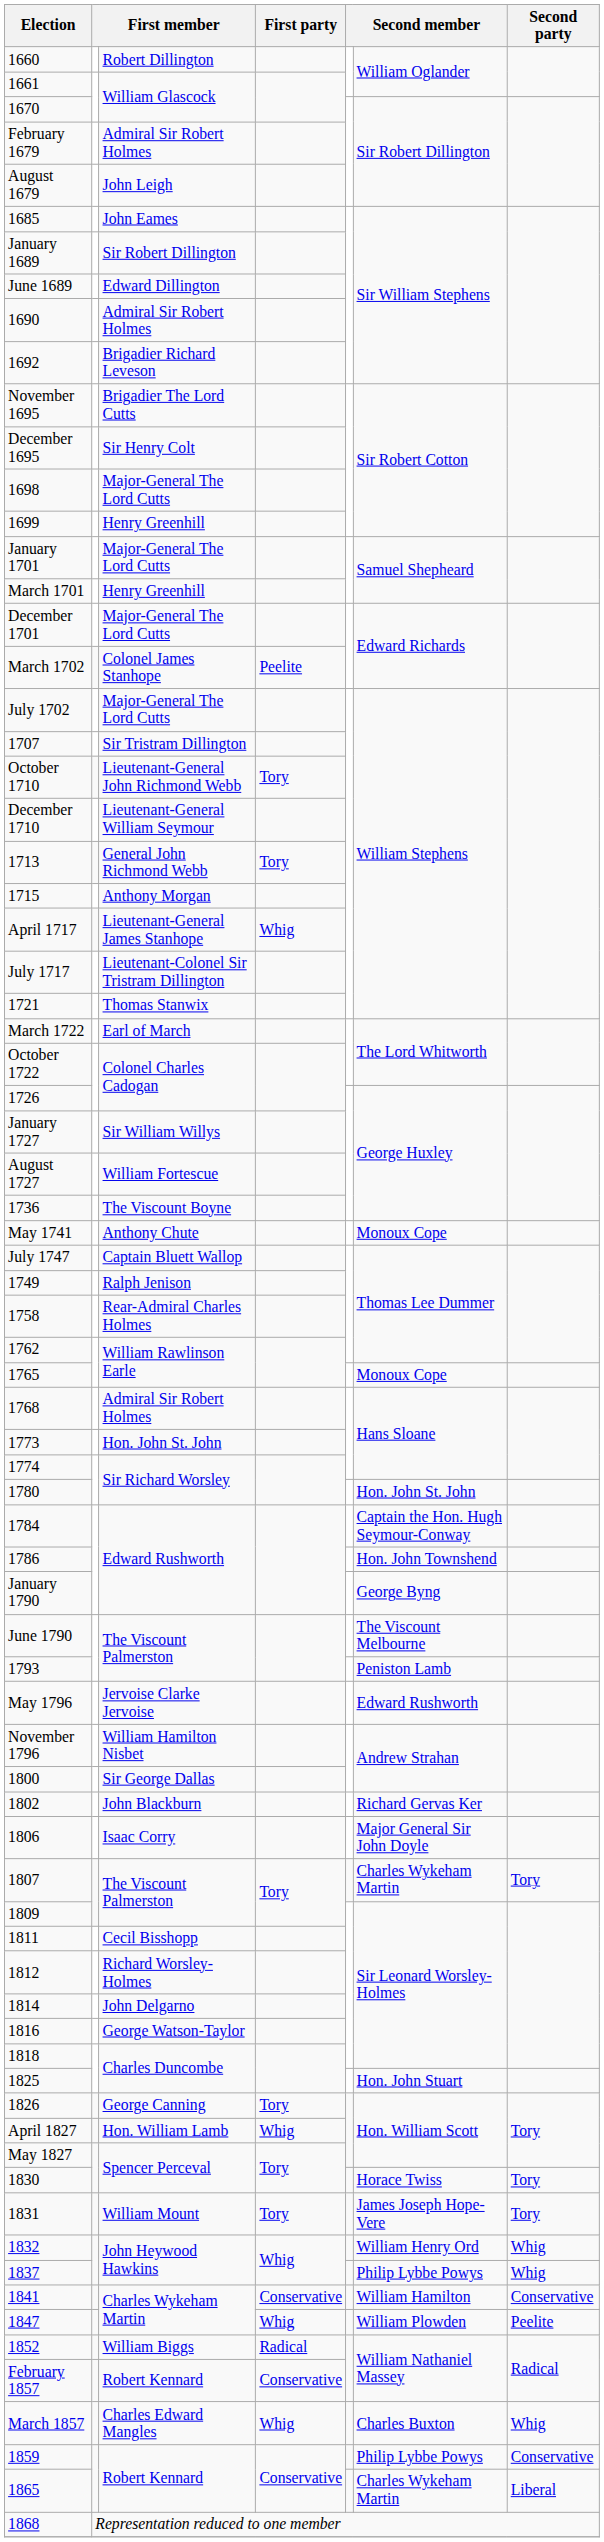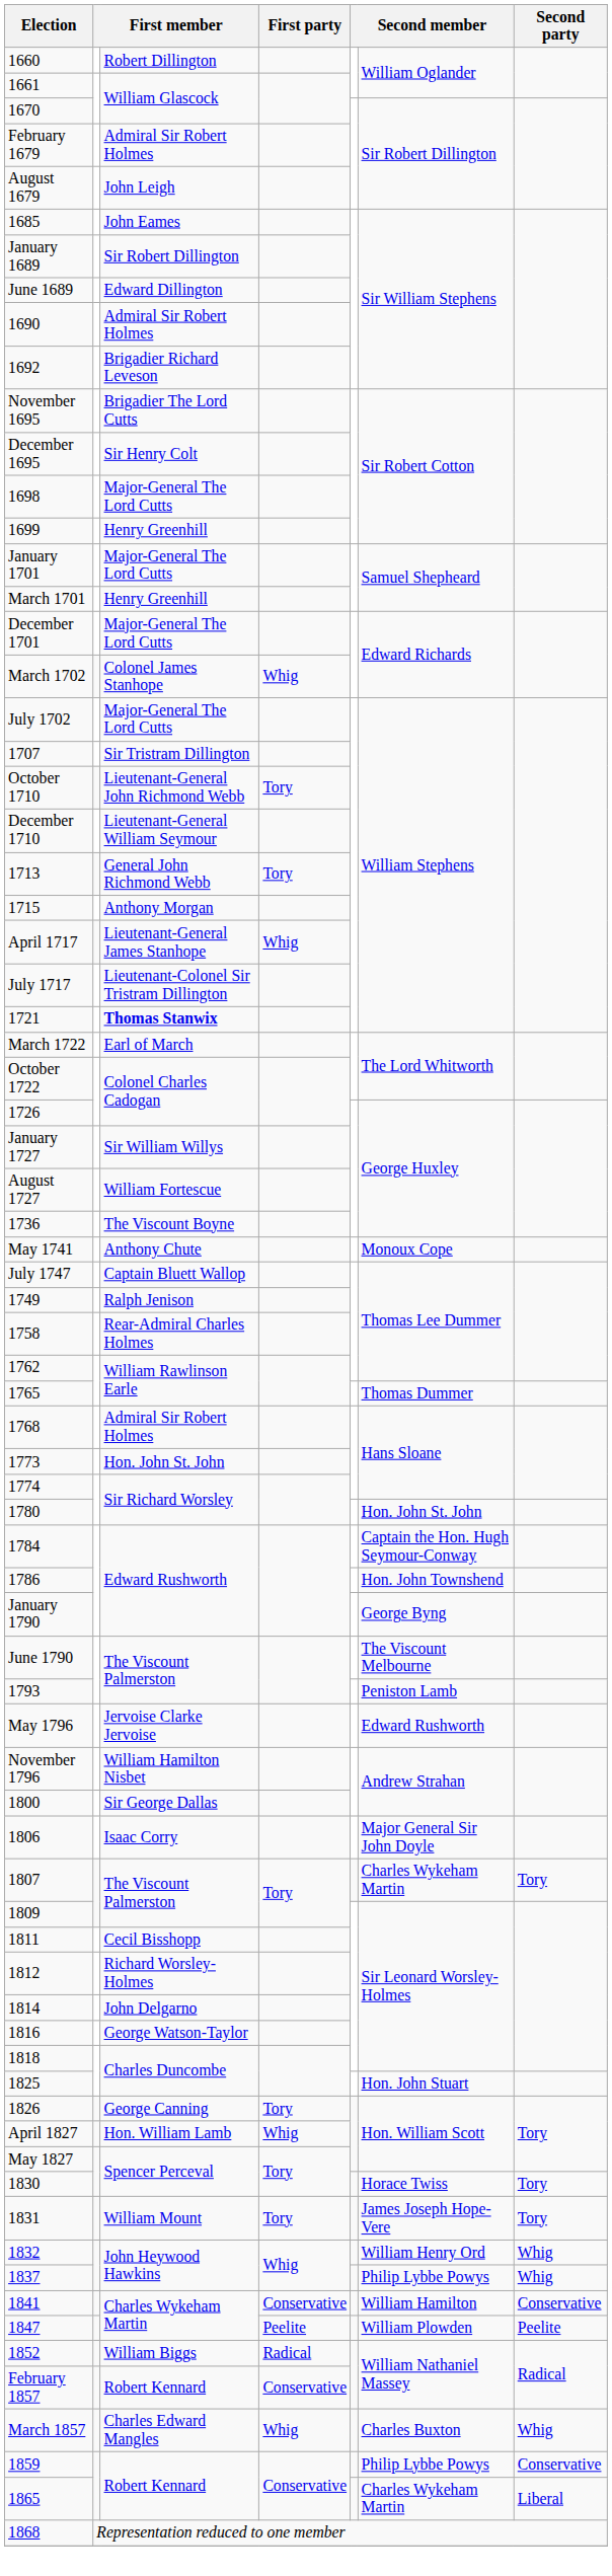March 1702 | First party: Peelite -> Whig
1721 | column 3: normal -> bold
1765 | column 6: Monoux Cope -> Thomas Dummer
- row: 1802 | John Blackburn | Richard Gervas Ker
1847 | First party: Whig -> Peelite
